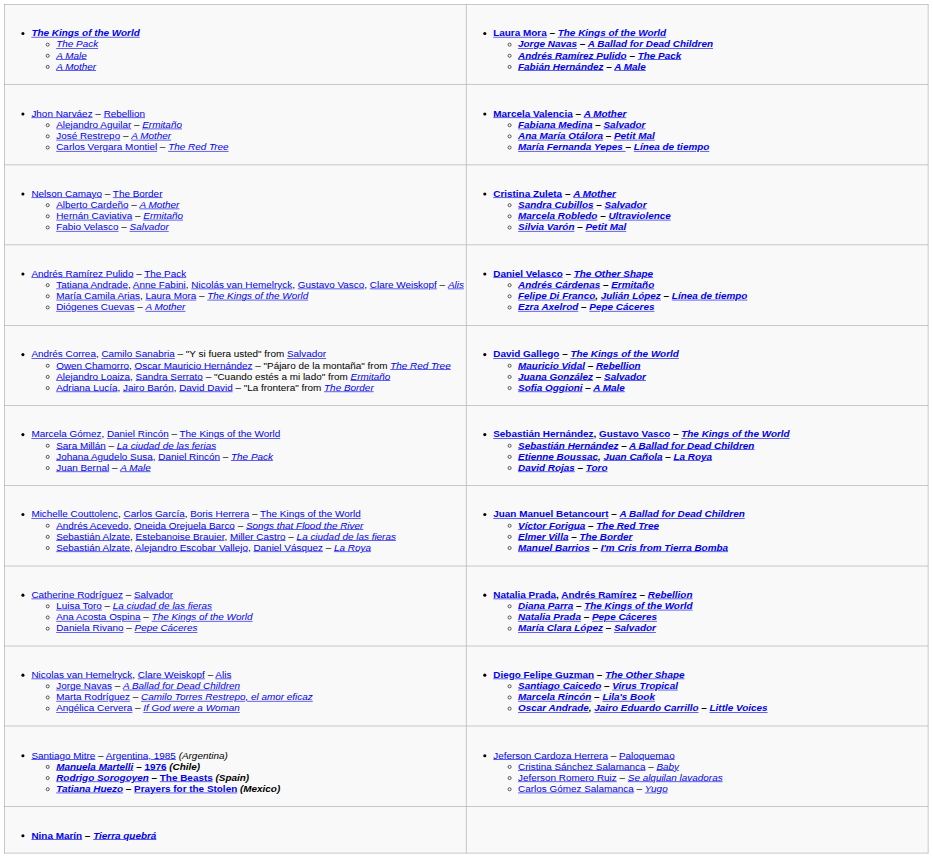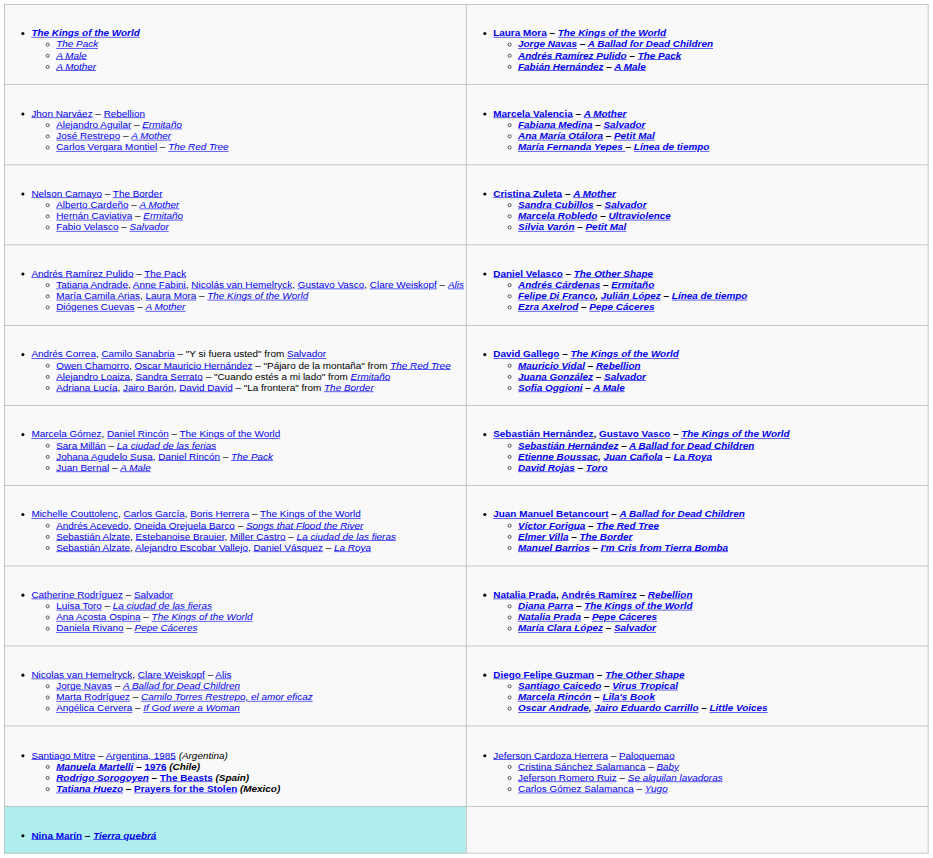Nina Marín – Tierra quebrá | column 1: no background -> paleturquoise background
